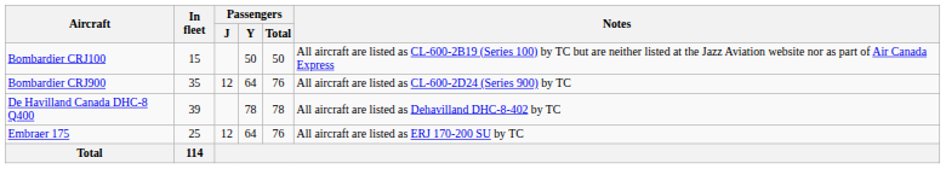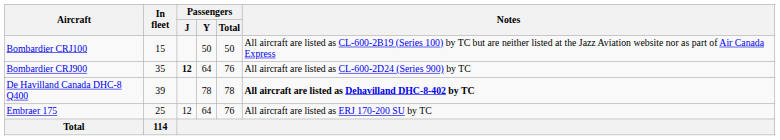Bombardier CRJ900 | Passengers / J: normal -> bold
De Havilland Canada DHC-8 Q400 | Notes: normal -> bold
